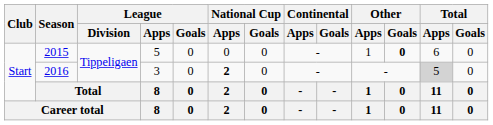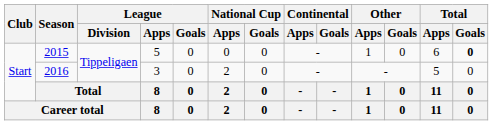2015 | Other / Goals: bold -> normal
2015 | Total / Goals: normal -> bold
2016 | National Cup / Apps: bold -> normal
2016 | Total / Apps: lightgrey background -> no background
